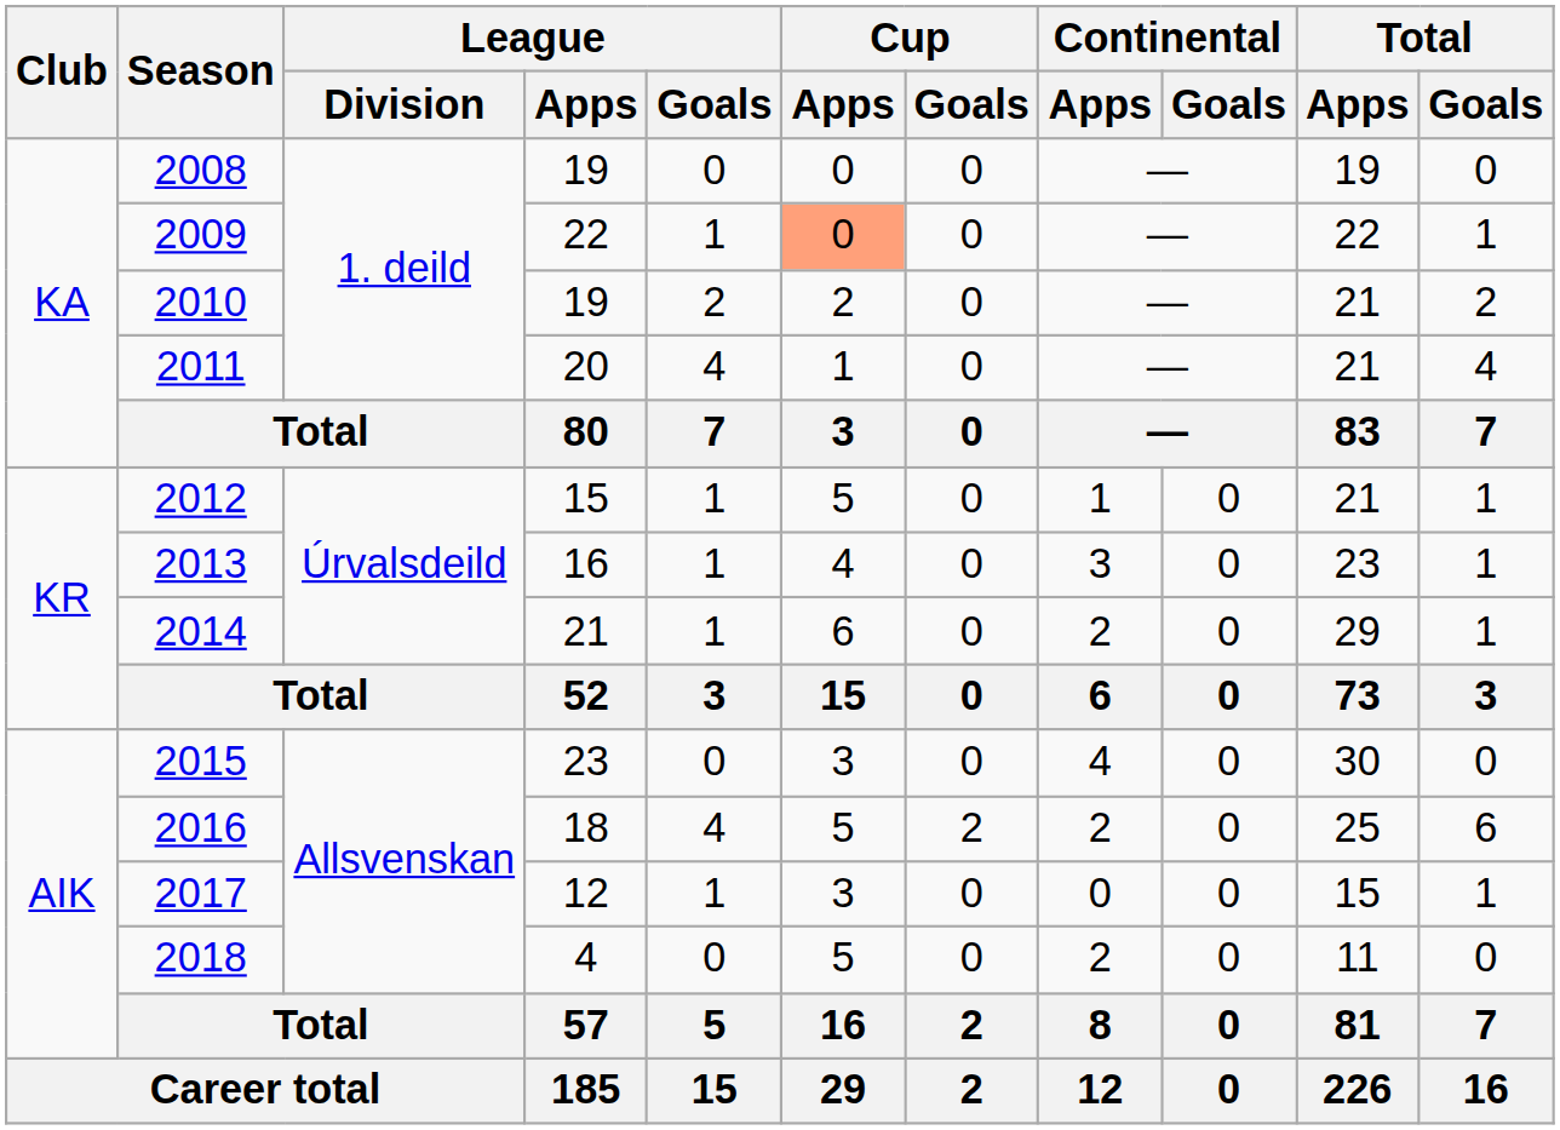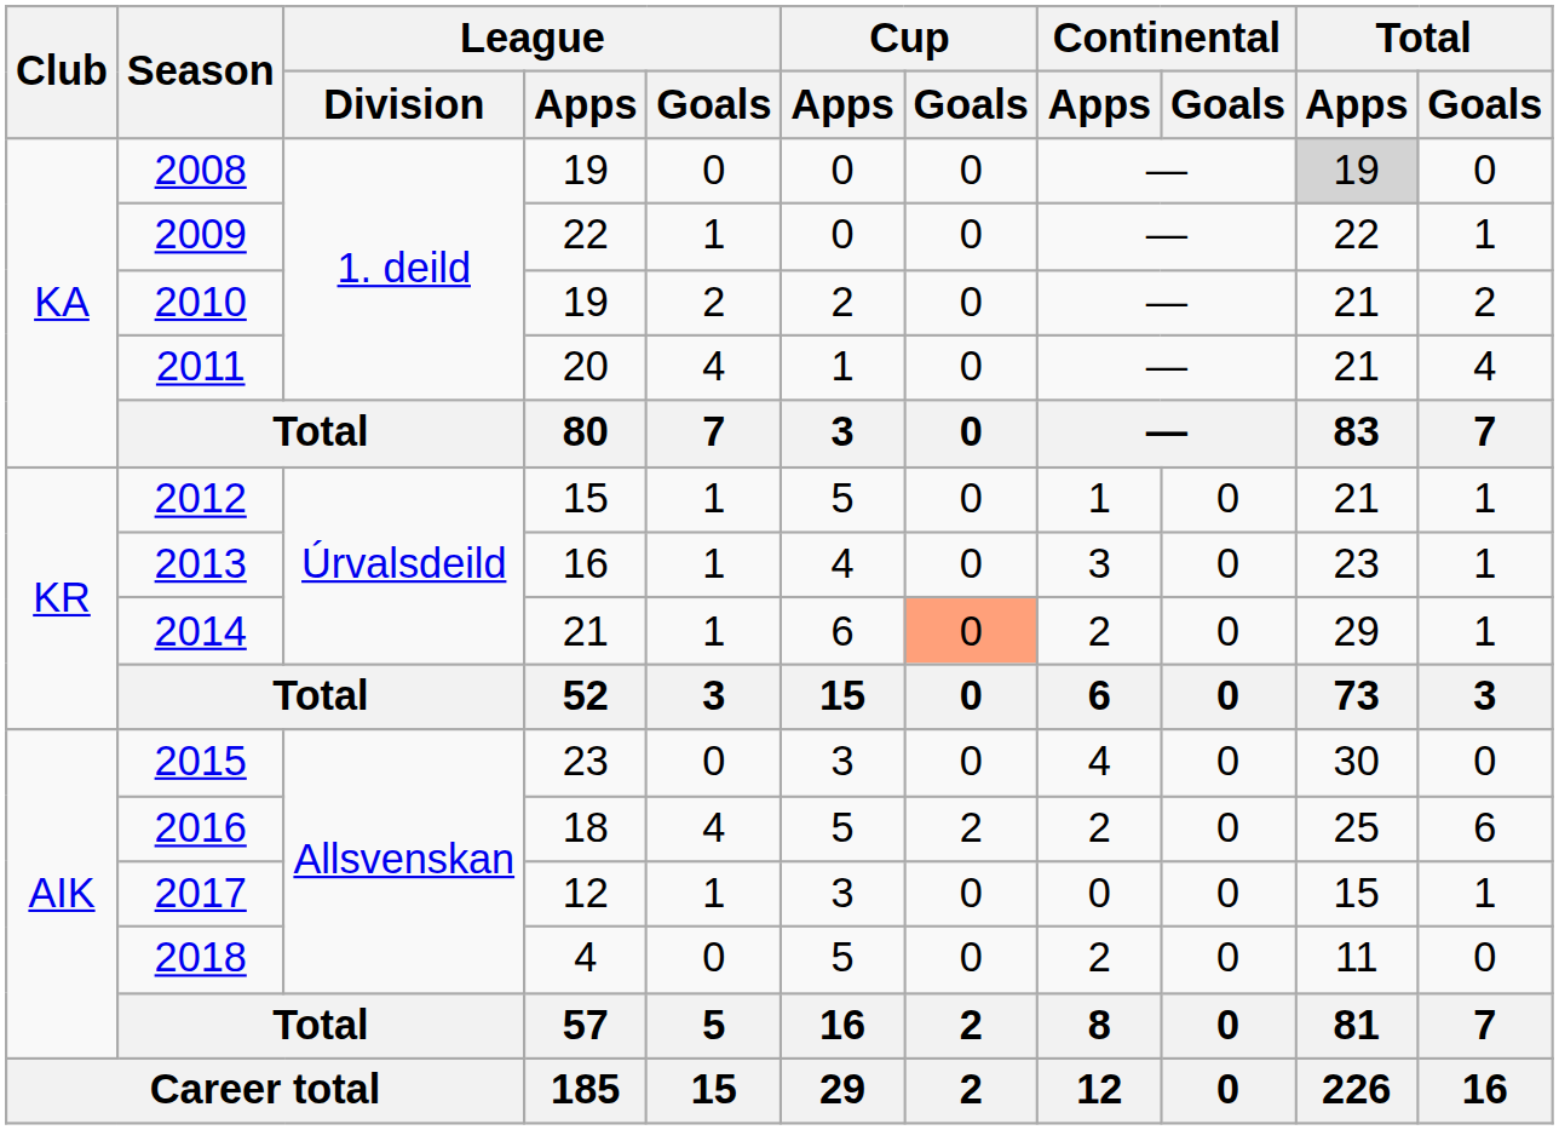2008 | Total / Apps: no background -> lightgrey background
2009 | Cup / Apps: lightsalmon background -> no background
2014 | Cup / Goals: no background -> lightsalmon background
